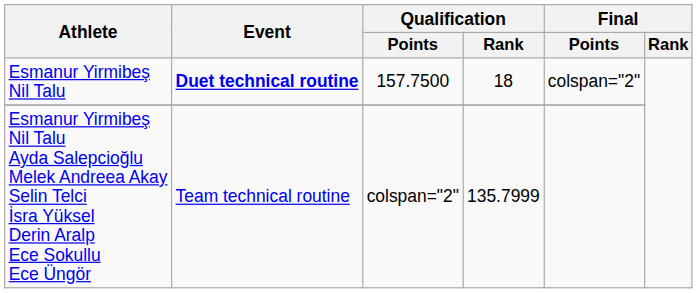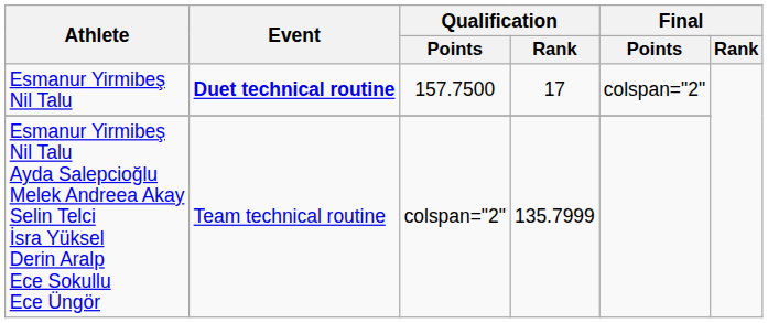Esmanur Yirmibeş Nil Talu | Qualification / Rank: 18 -> 17
